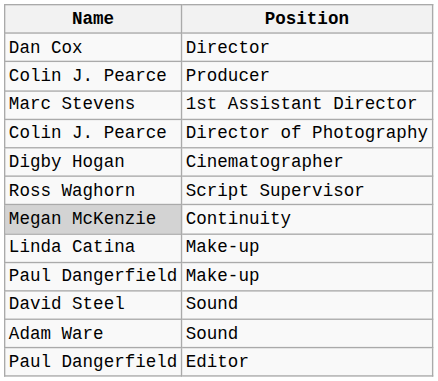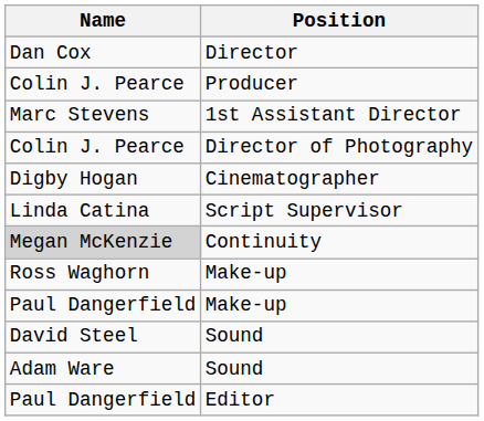row 7 | Name: Ross Waghorn -> Linda Catina
row 9 | Name: Linda Catina -> Ross Waghorn
